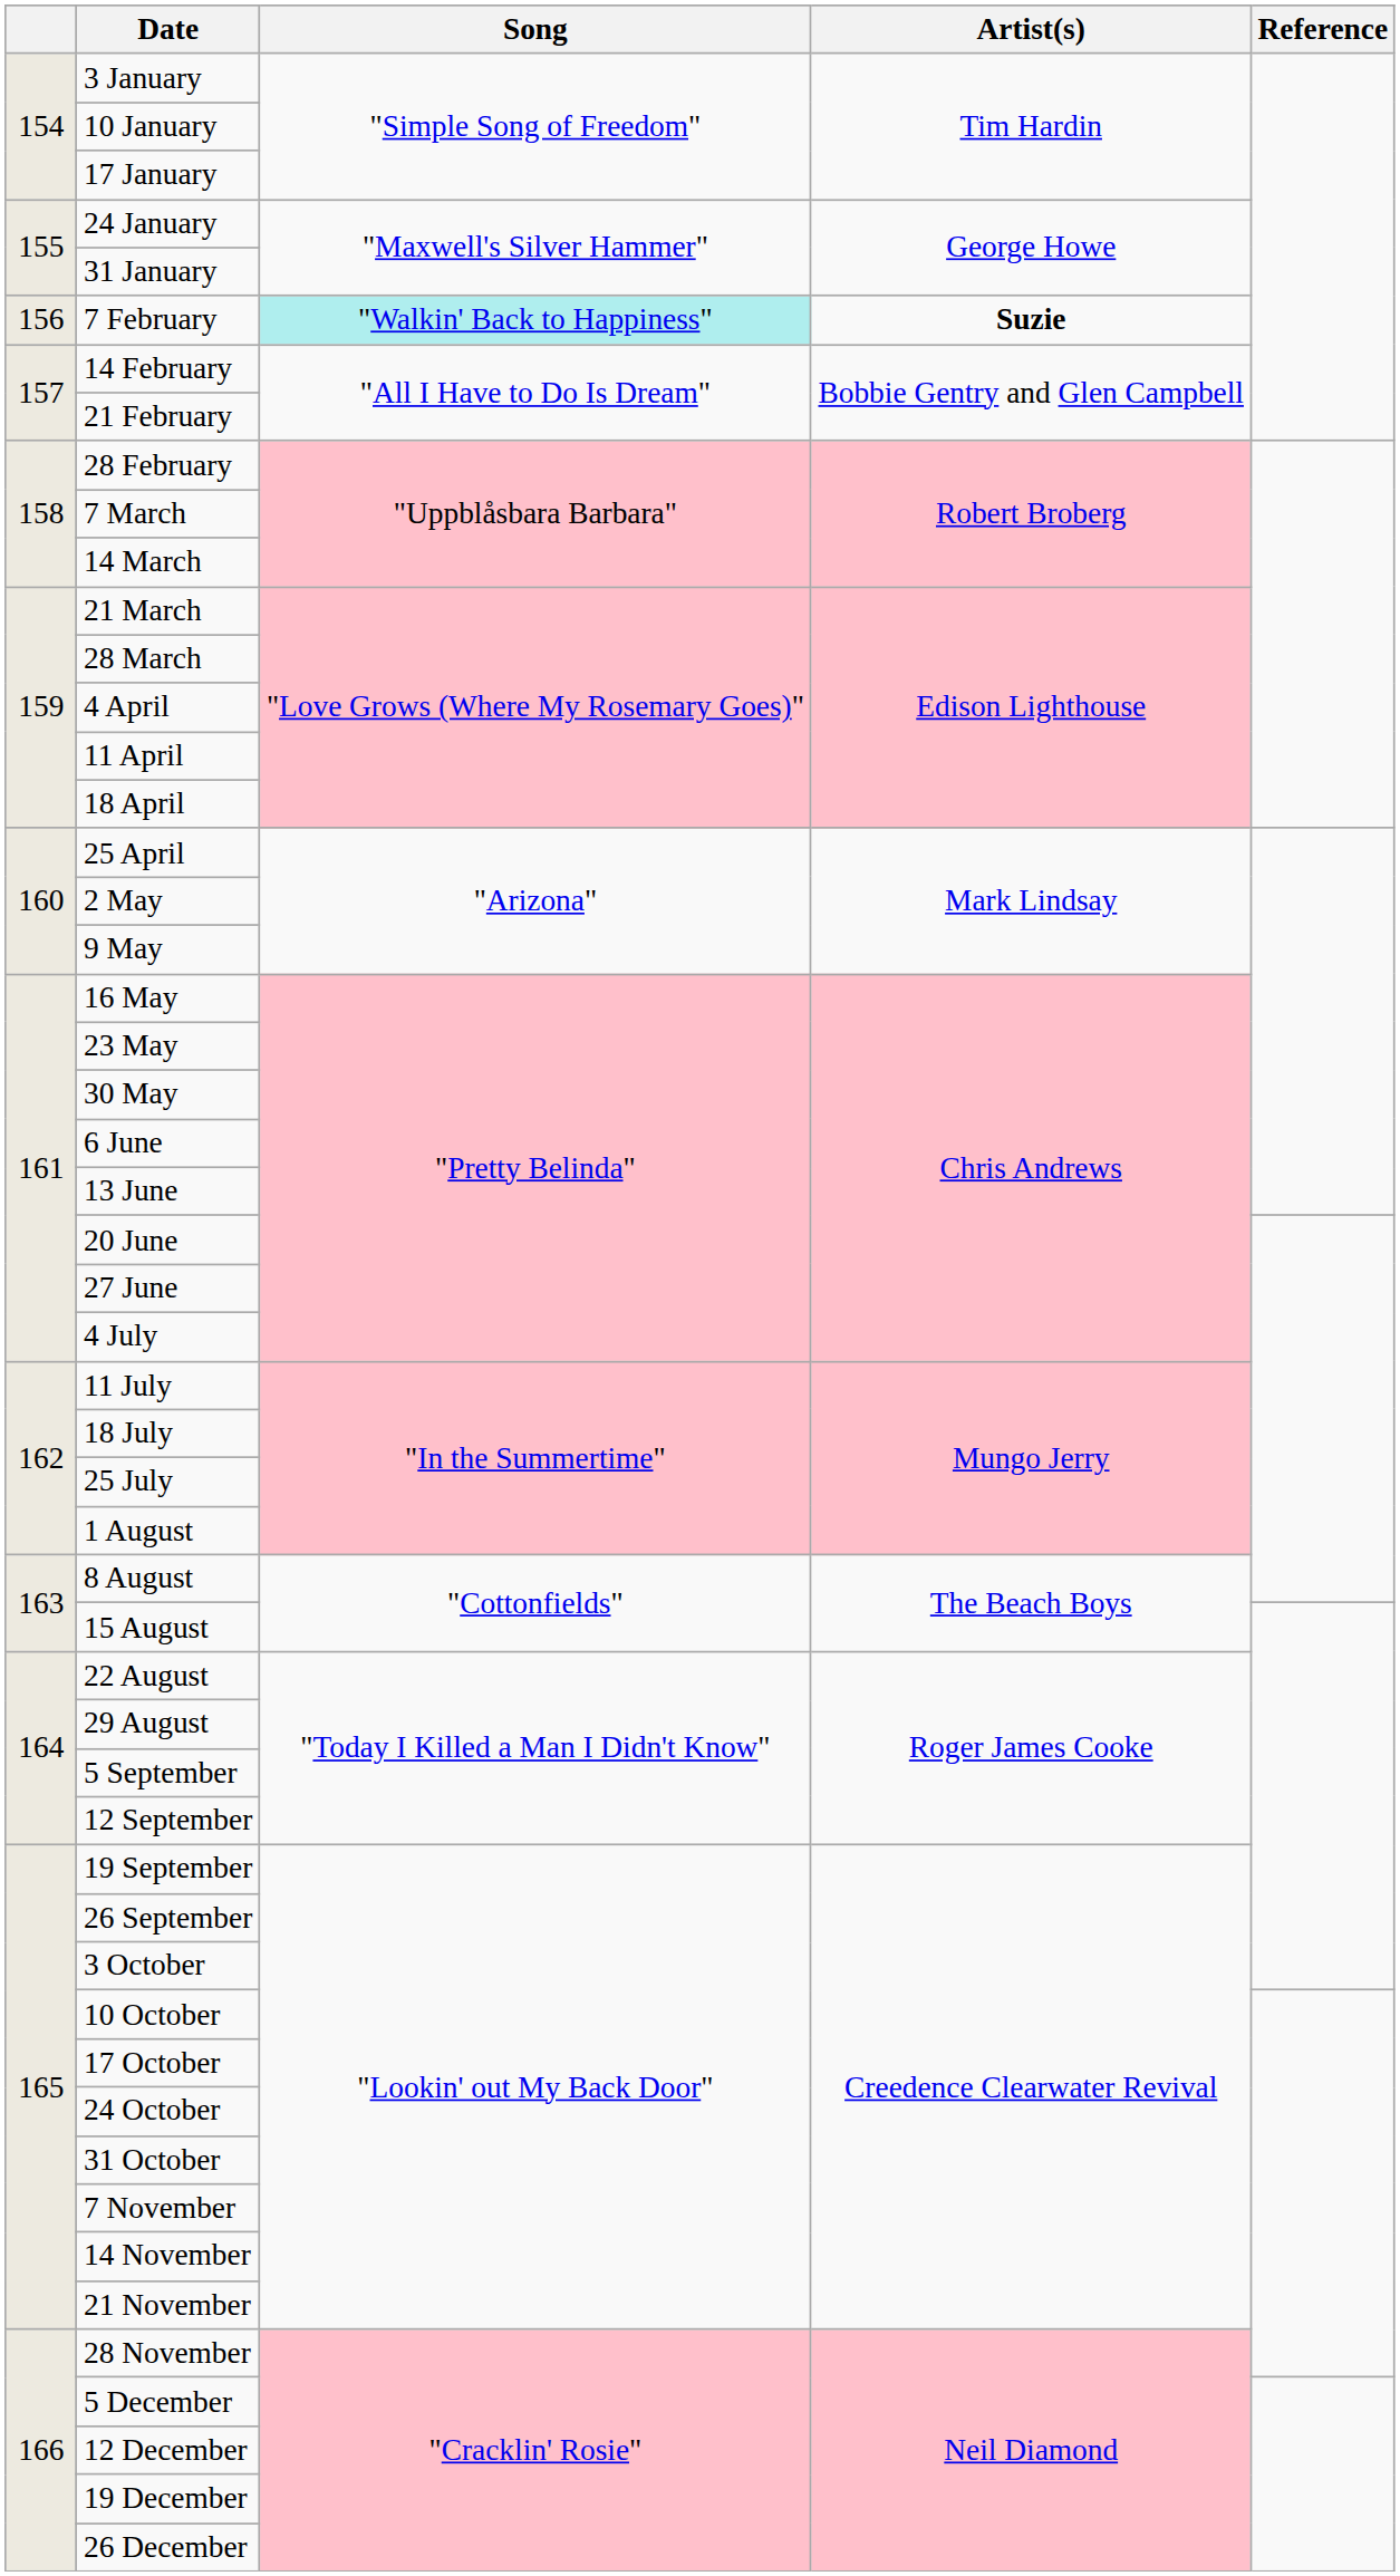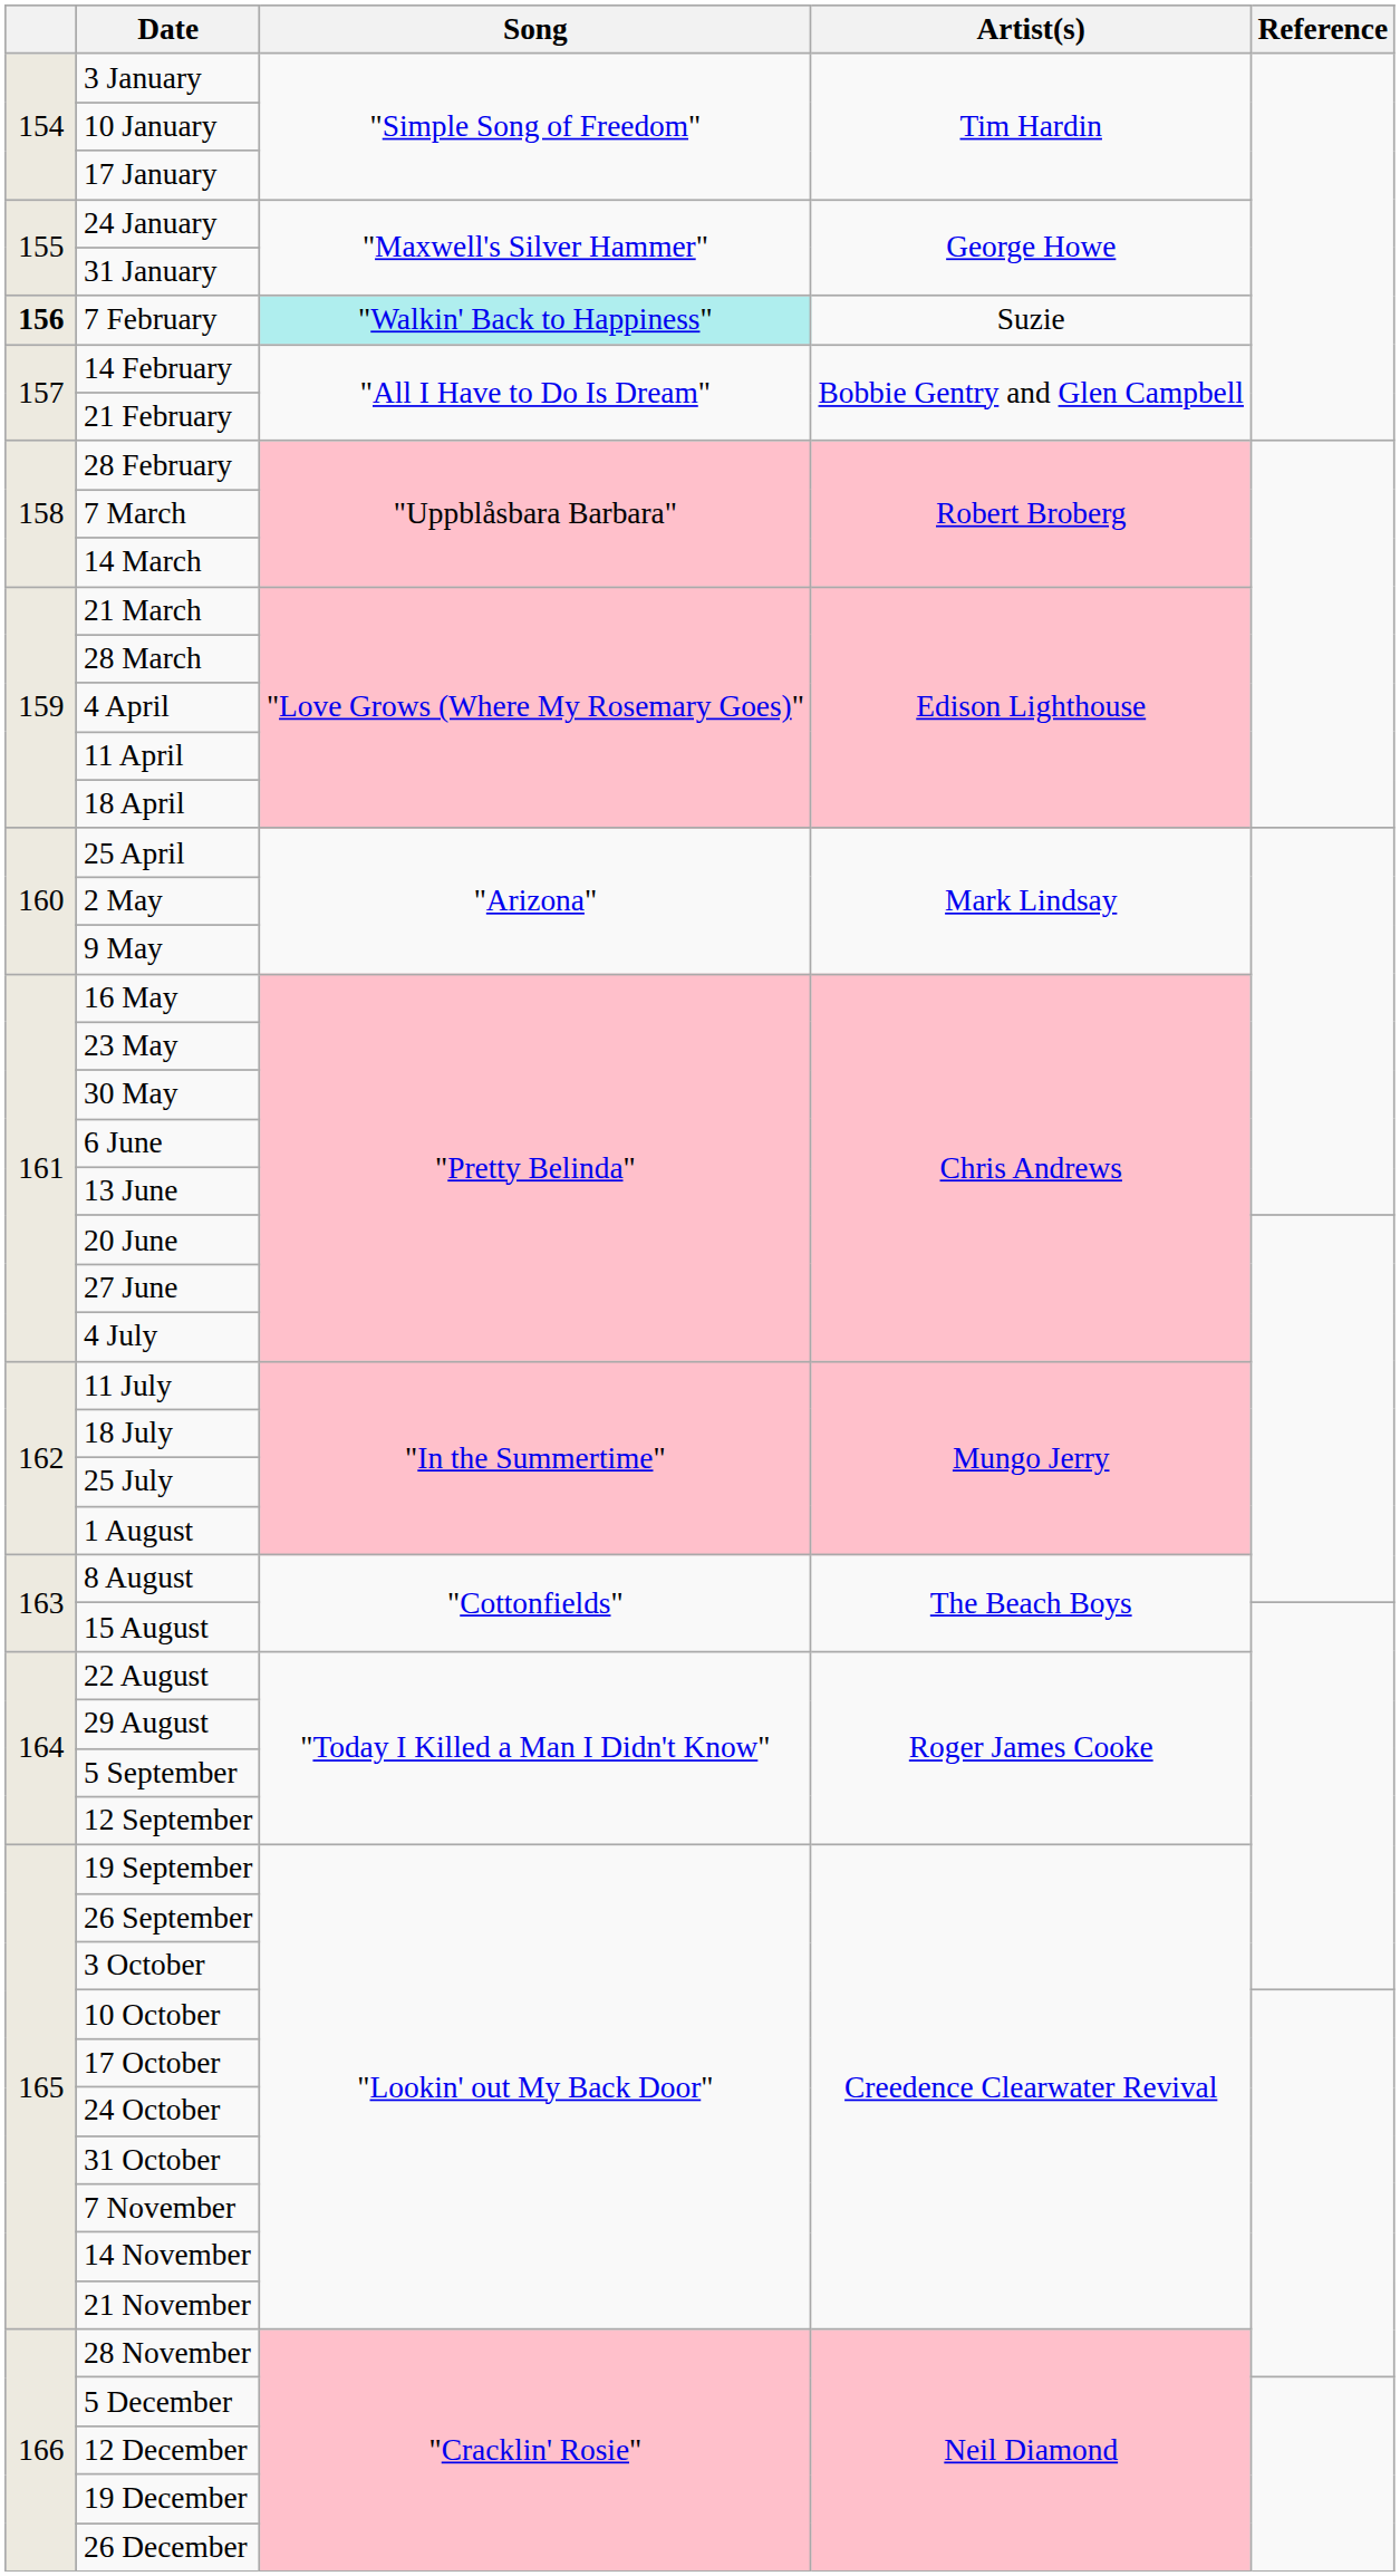7 February | column 1: normal -> bold
7 February | Artist(s): bold -> normal
